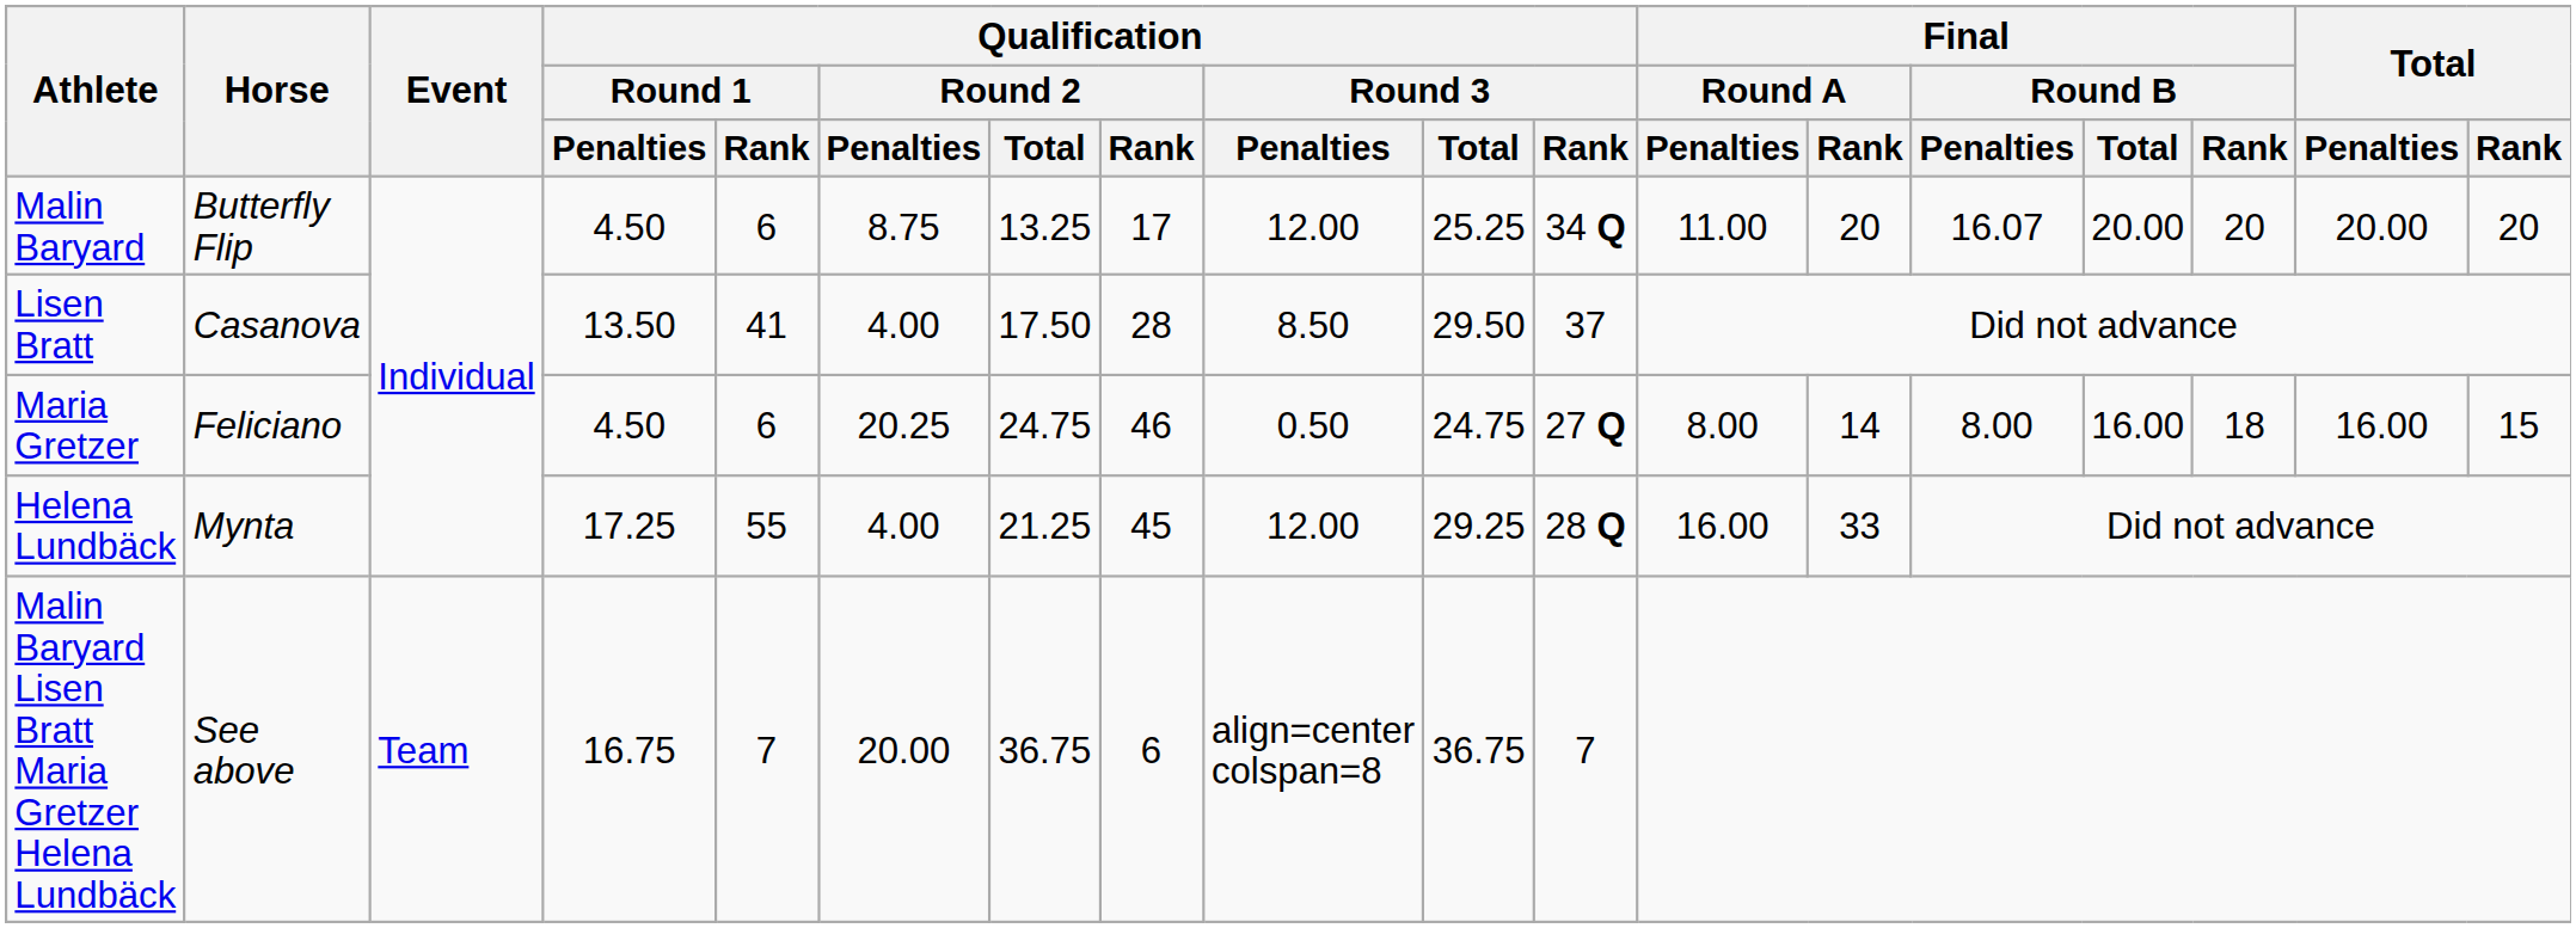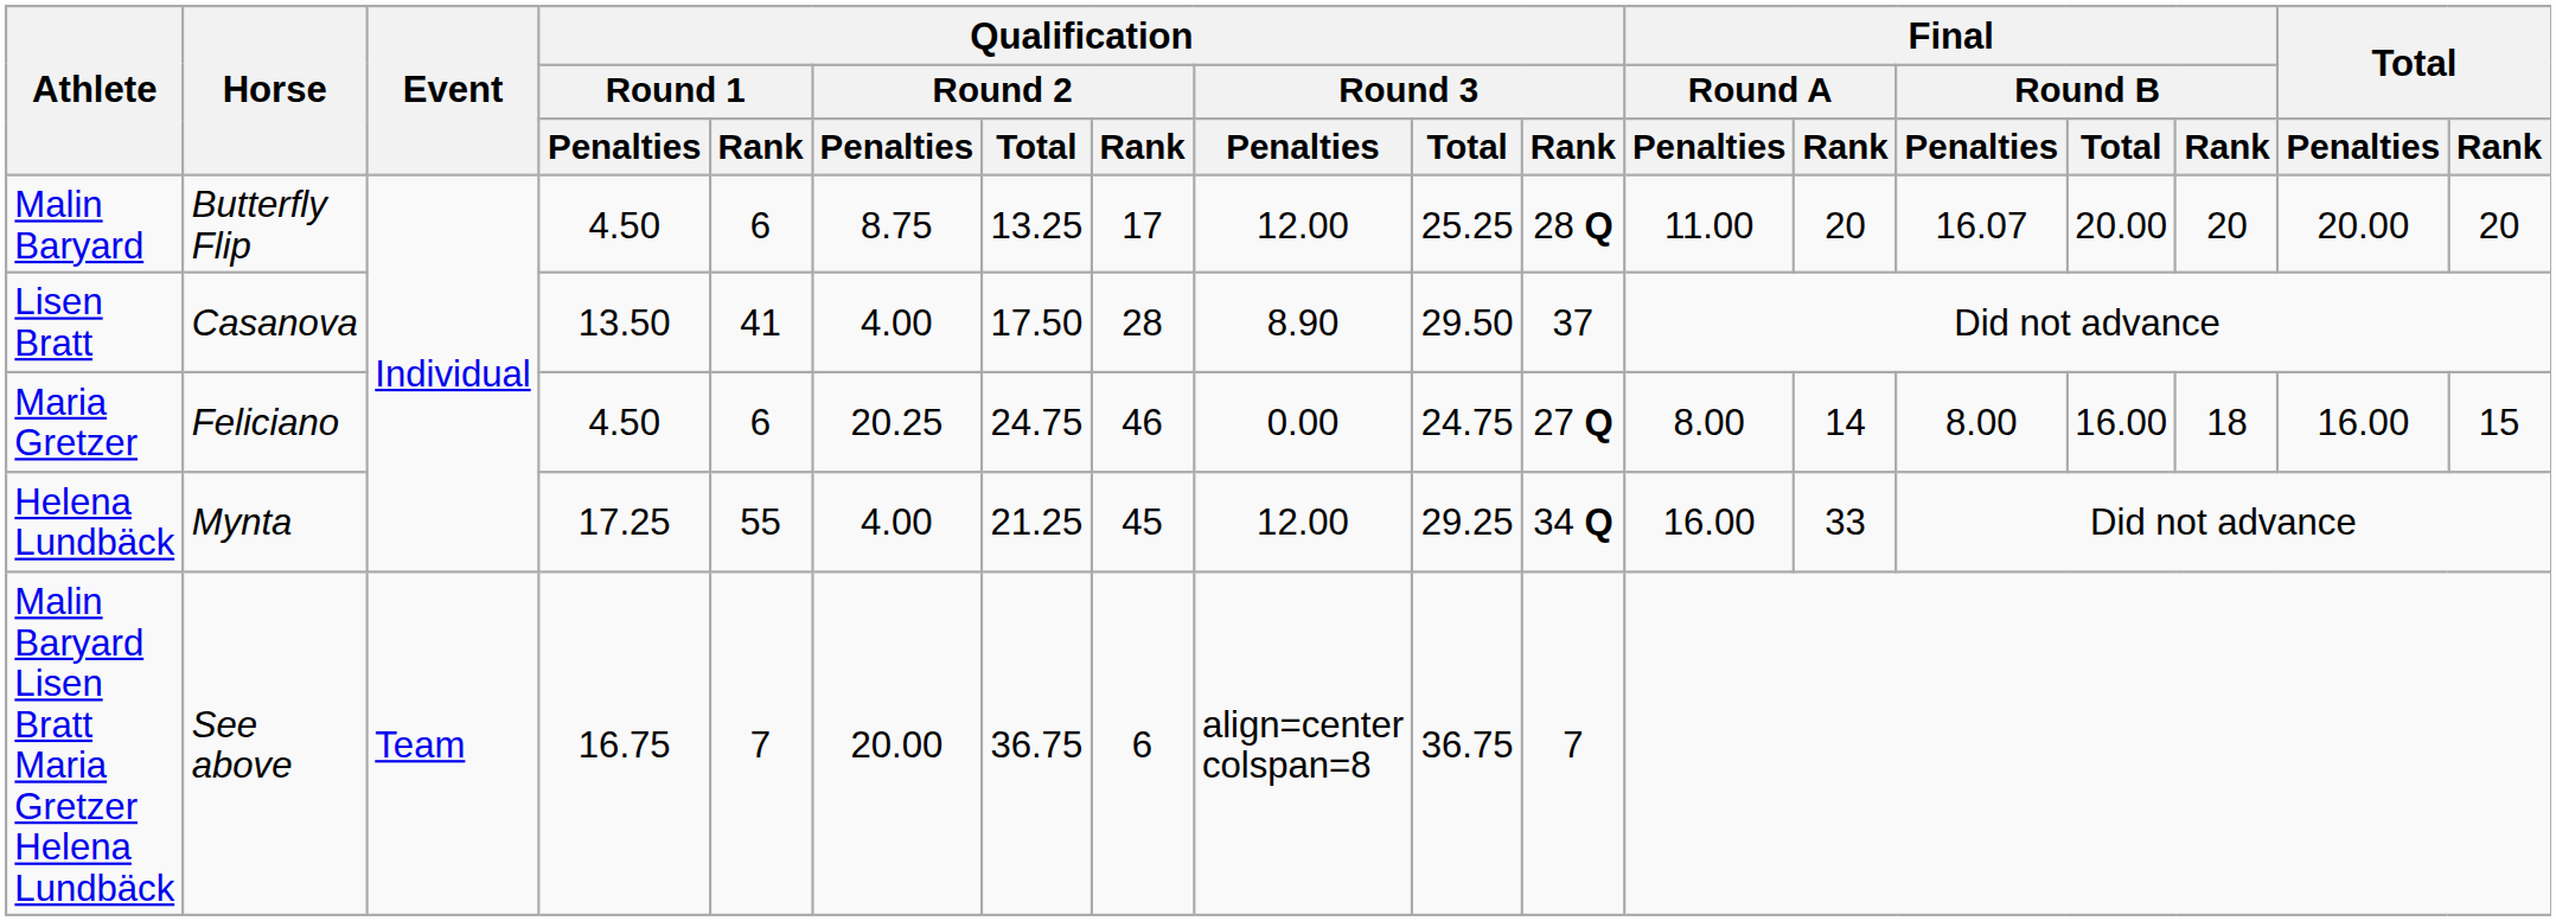Malin Baryard | Qualification / Round 3 / Rank: 34 Q -> 28 Q
Lisen Bratt | Qualification / Round 3 / Penalties: 8.50 -> 8.90
Maria Gretzer | Qualification / Round 3 / Penalties: 0.50 -> 0.00
Helena Lundbäck | Qualification / Round 3 / Rank: 28 Q -> 34 Q
